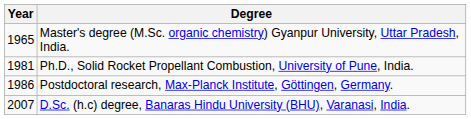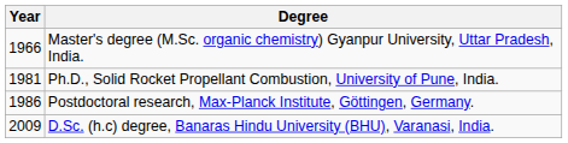row 2 | Year: 1965 -> 1966
row 5 | Year: 2007 -> 2009
